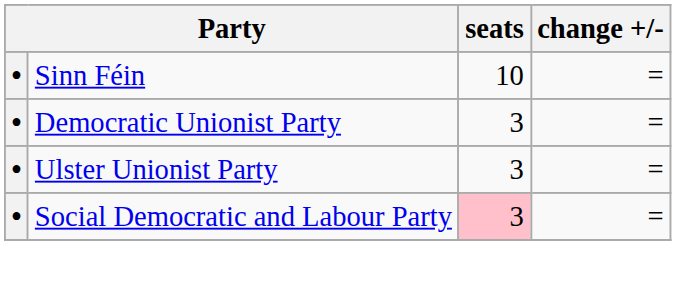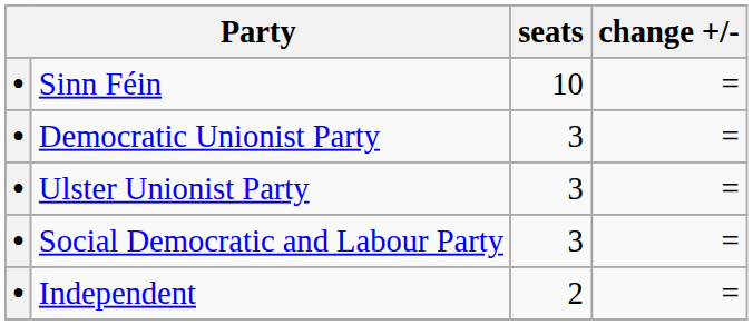Social Democratic and Labour Party | seats: pink background -> no background
+ row: • | Independent | 2 | =
